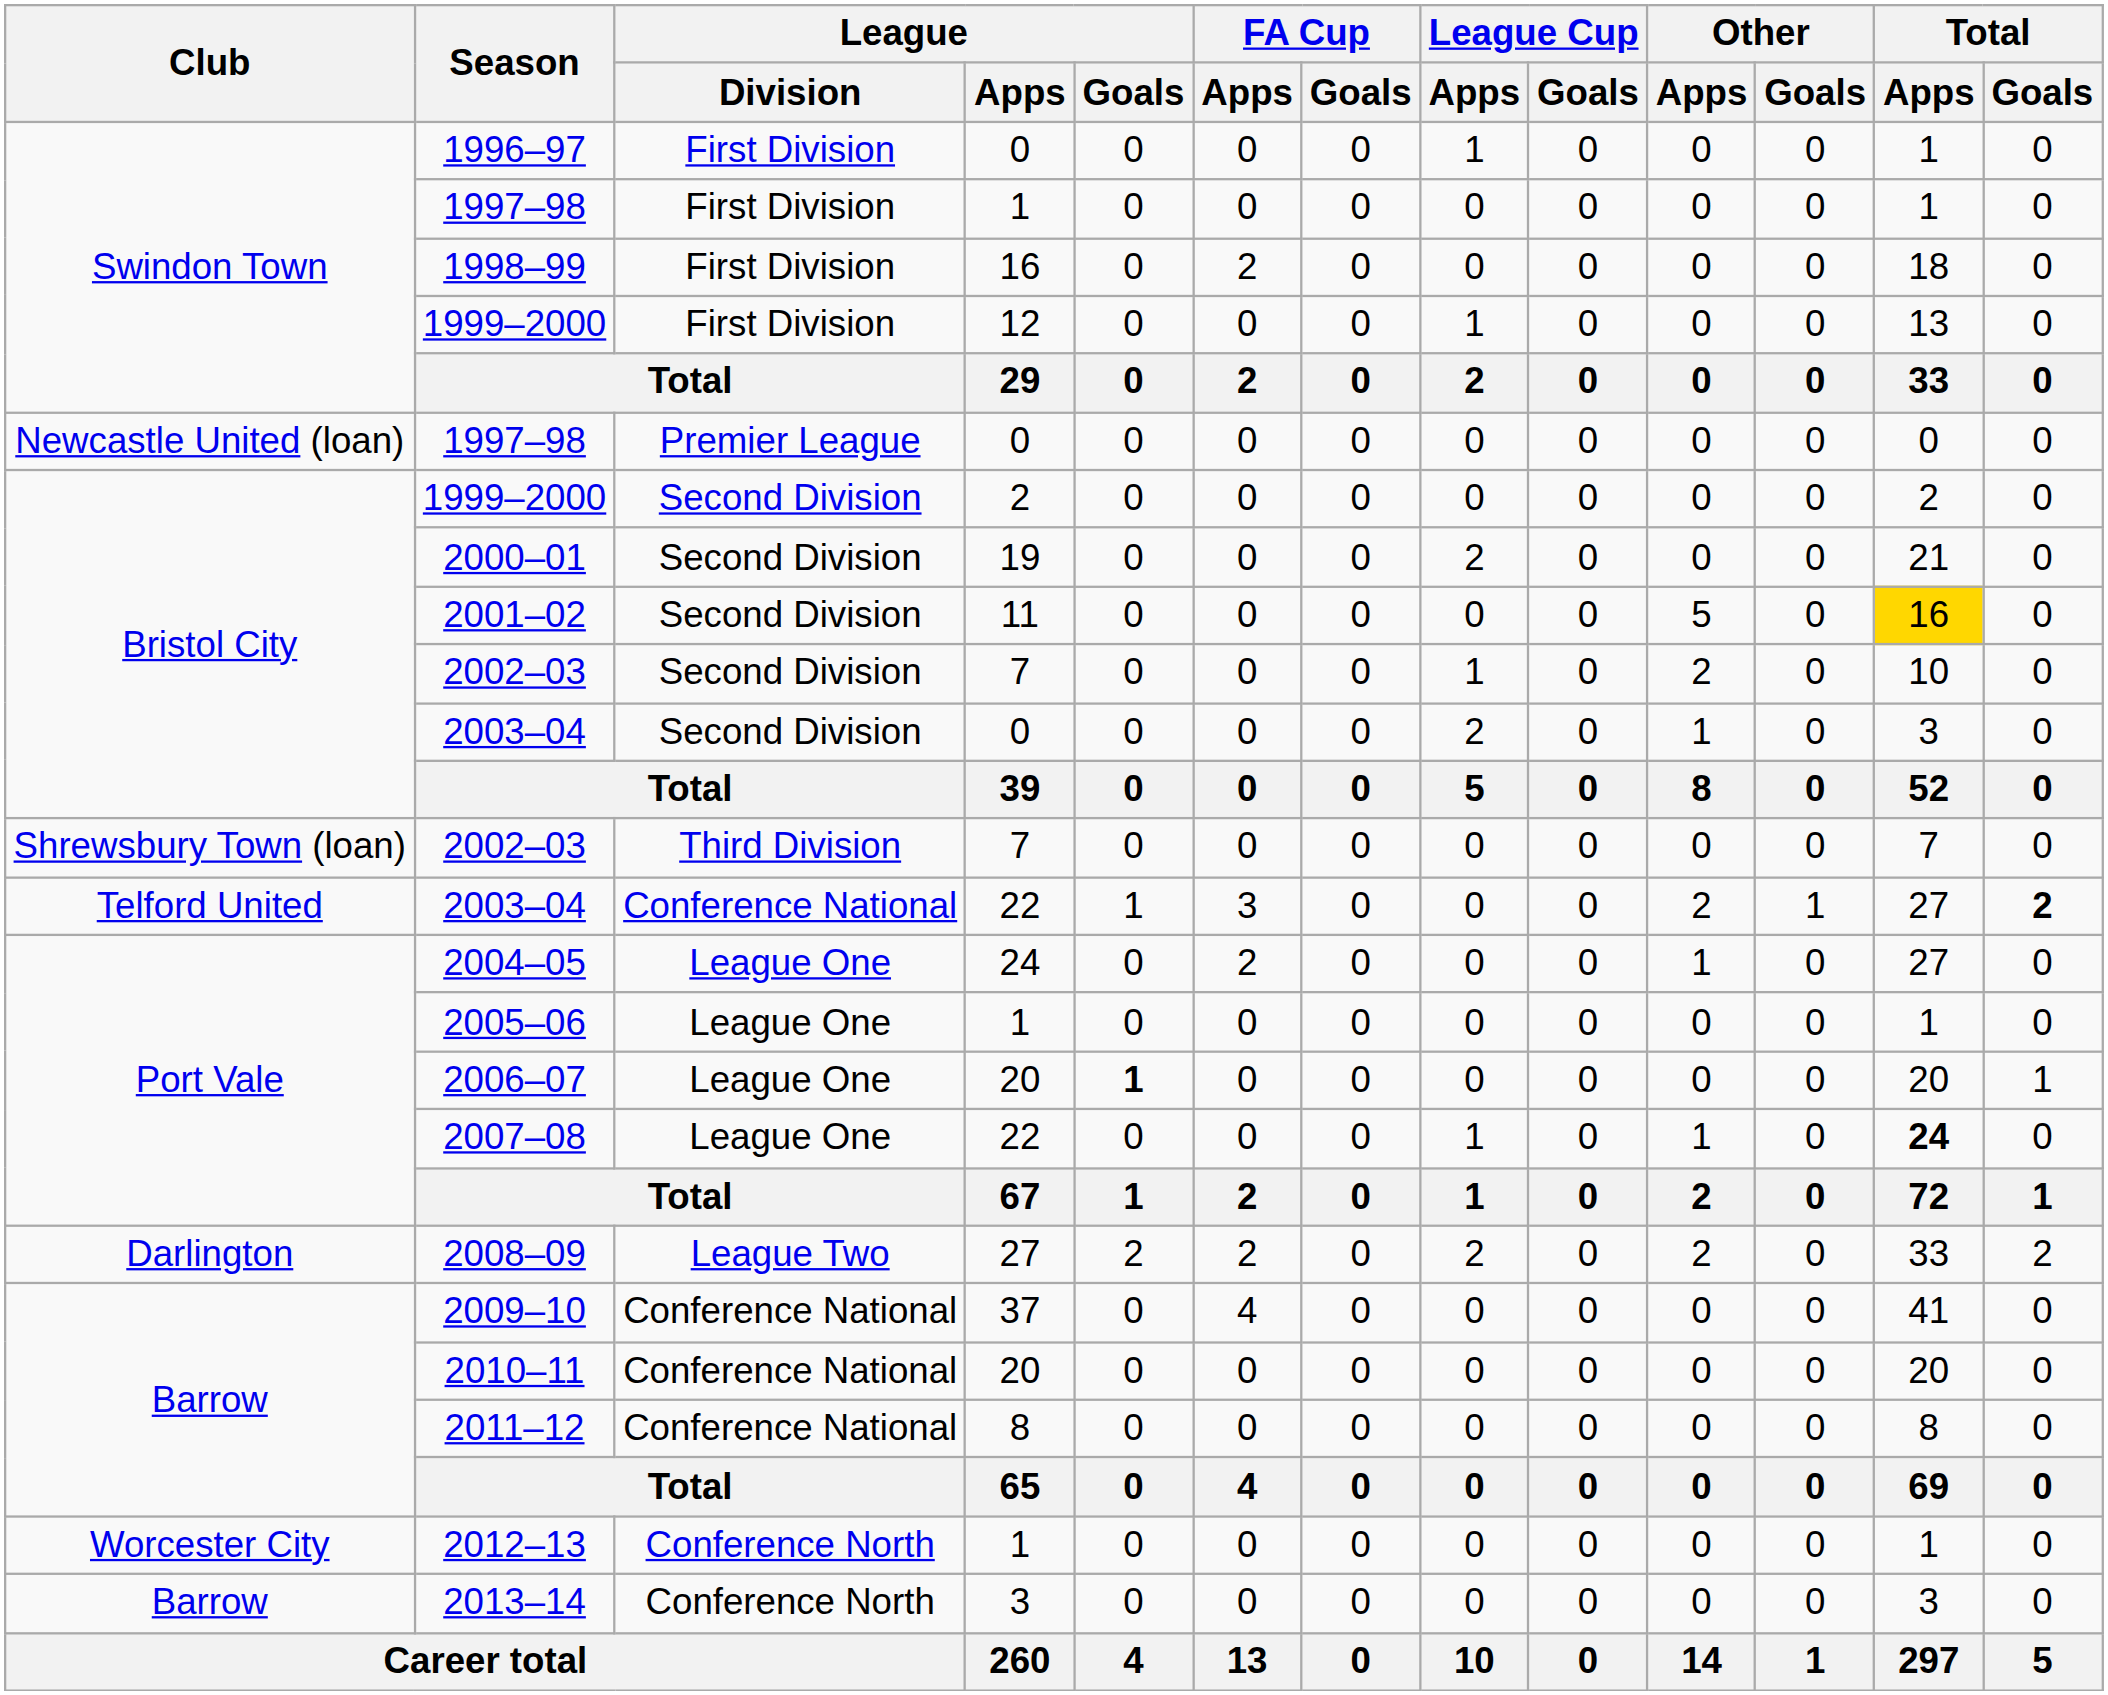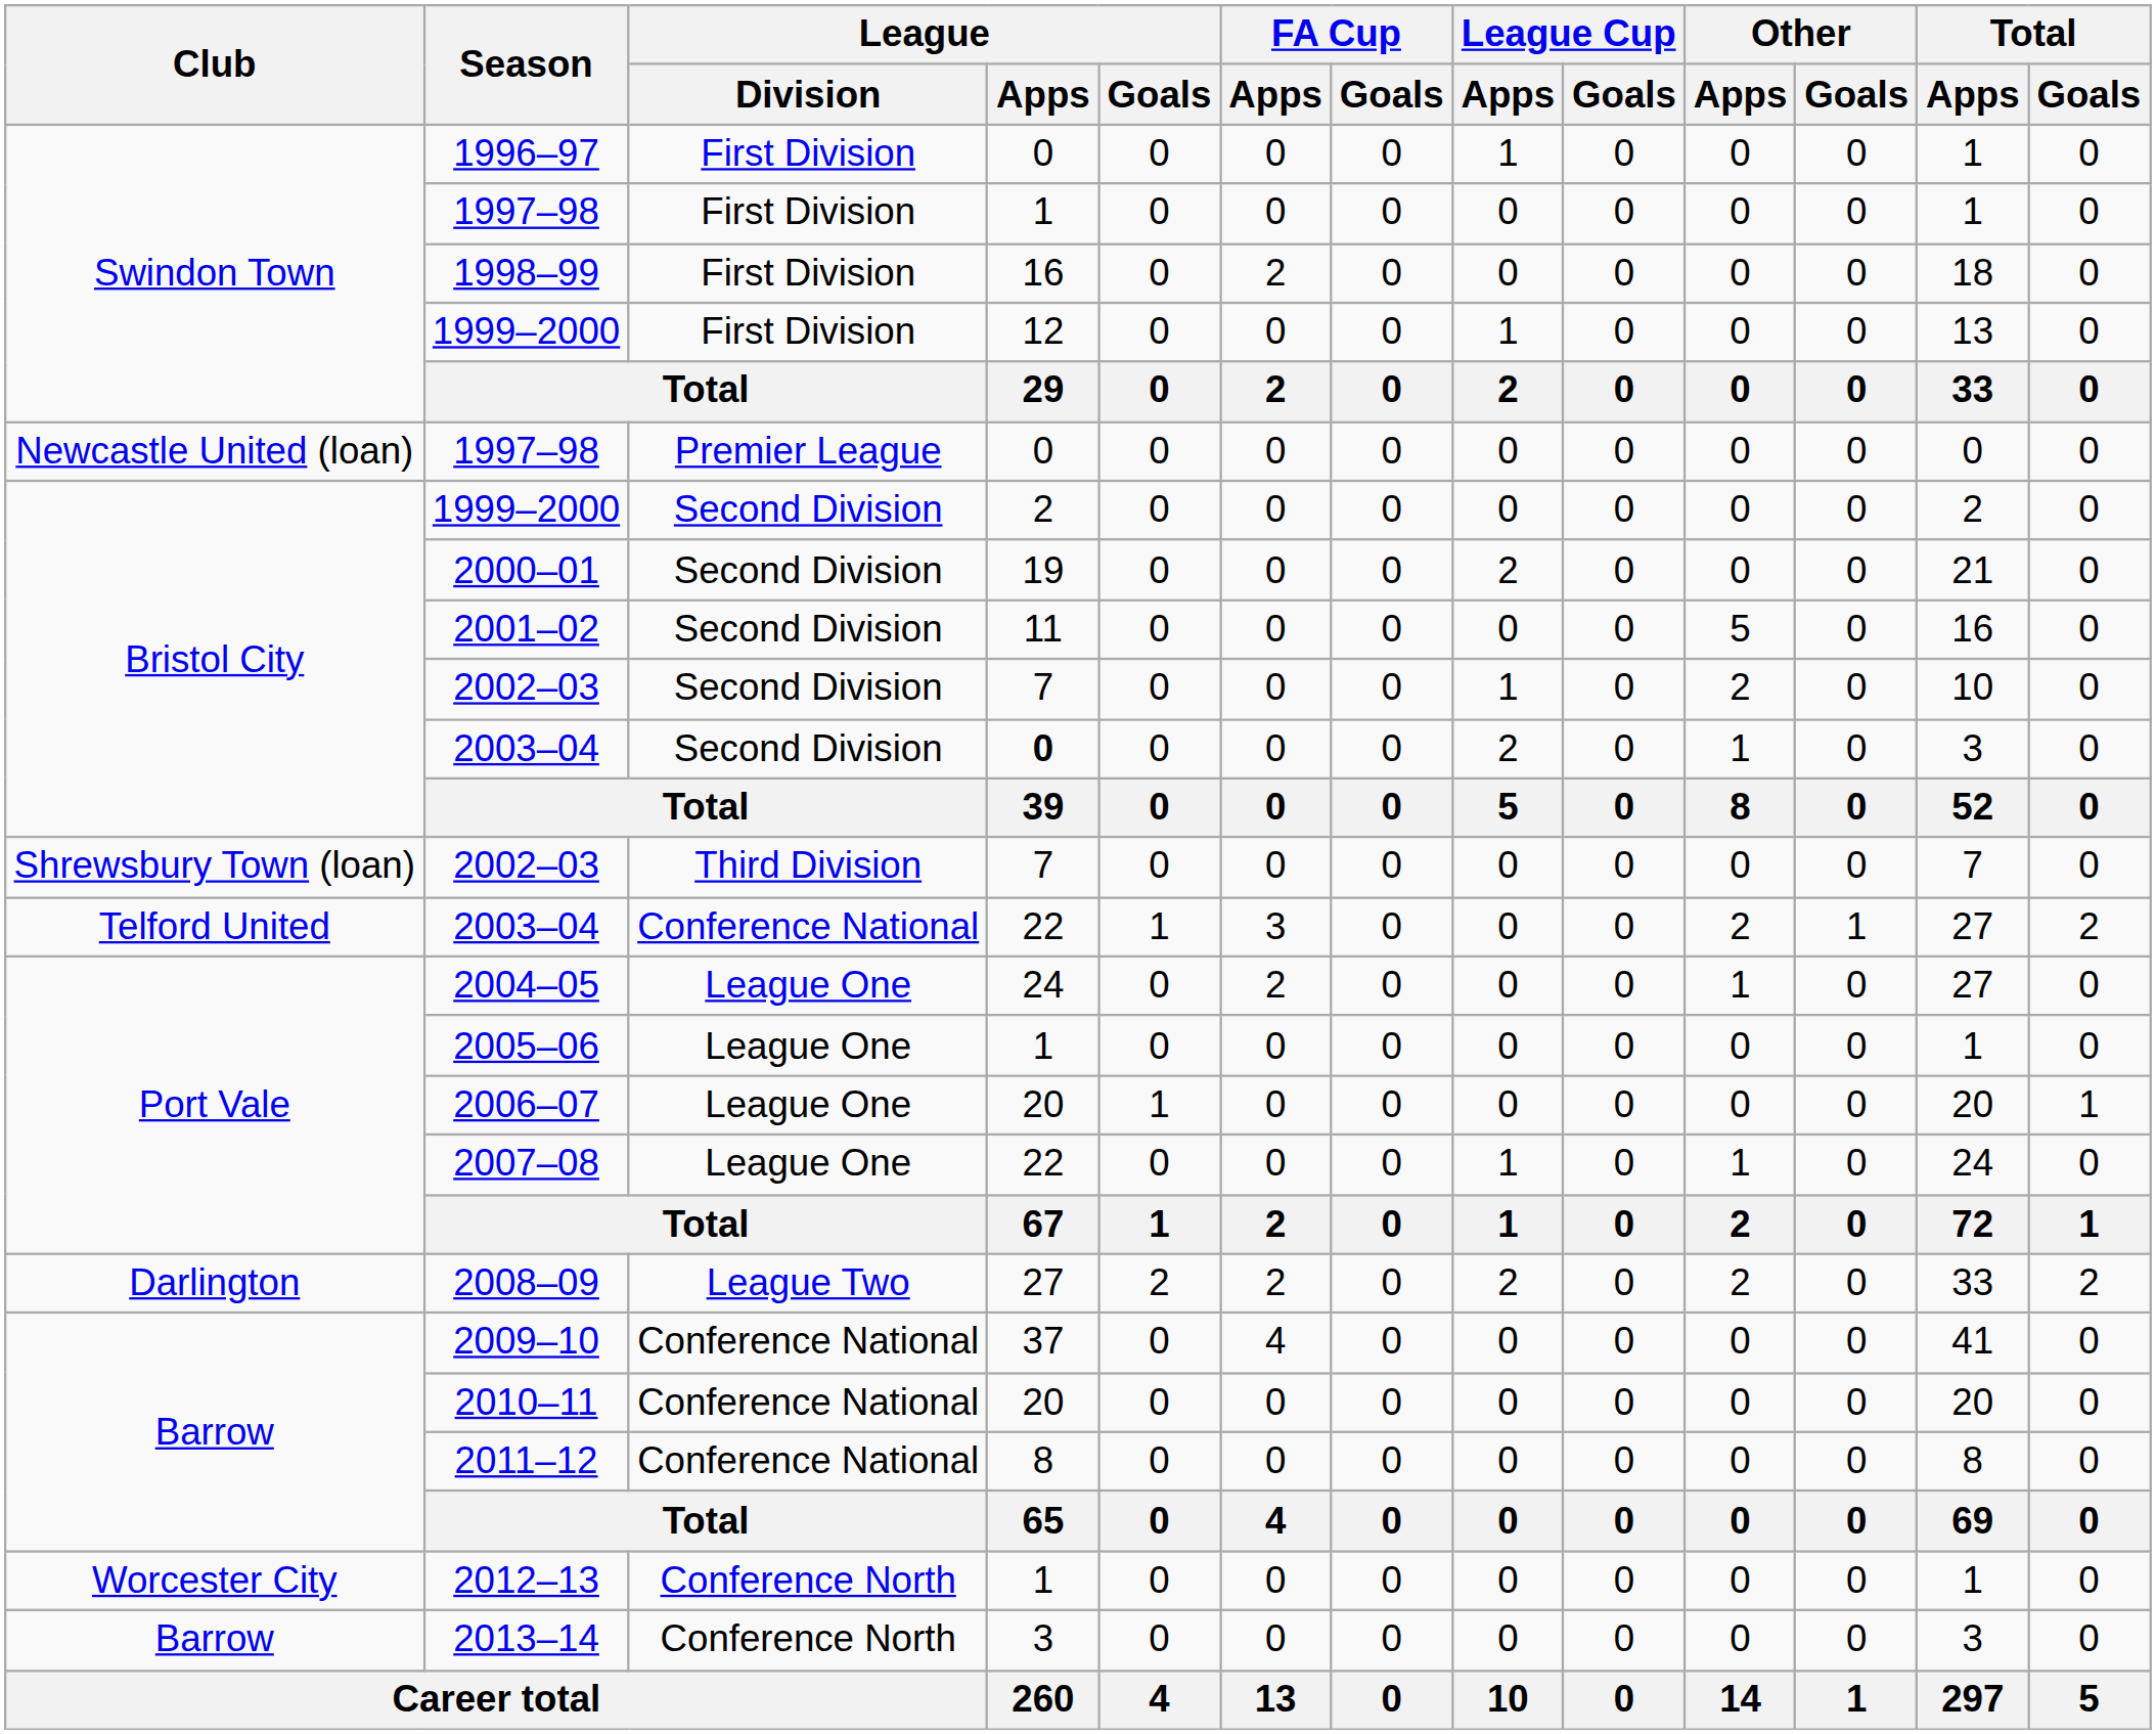2001–02 | Total / Apps: gold background -> no background
Bristol City / 2003–04 | League / Apps: normal -> bold
Telford United / 2003–04 | Total / Goals: bold -> normal
2006–07 | League / Goals: bold -> normal
2007–08 | Total / Apps: bold -> normal
